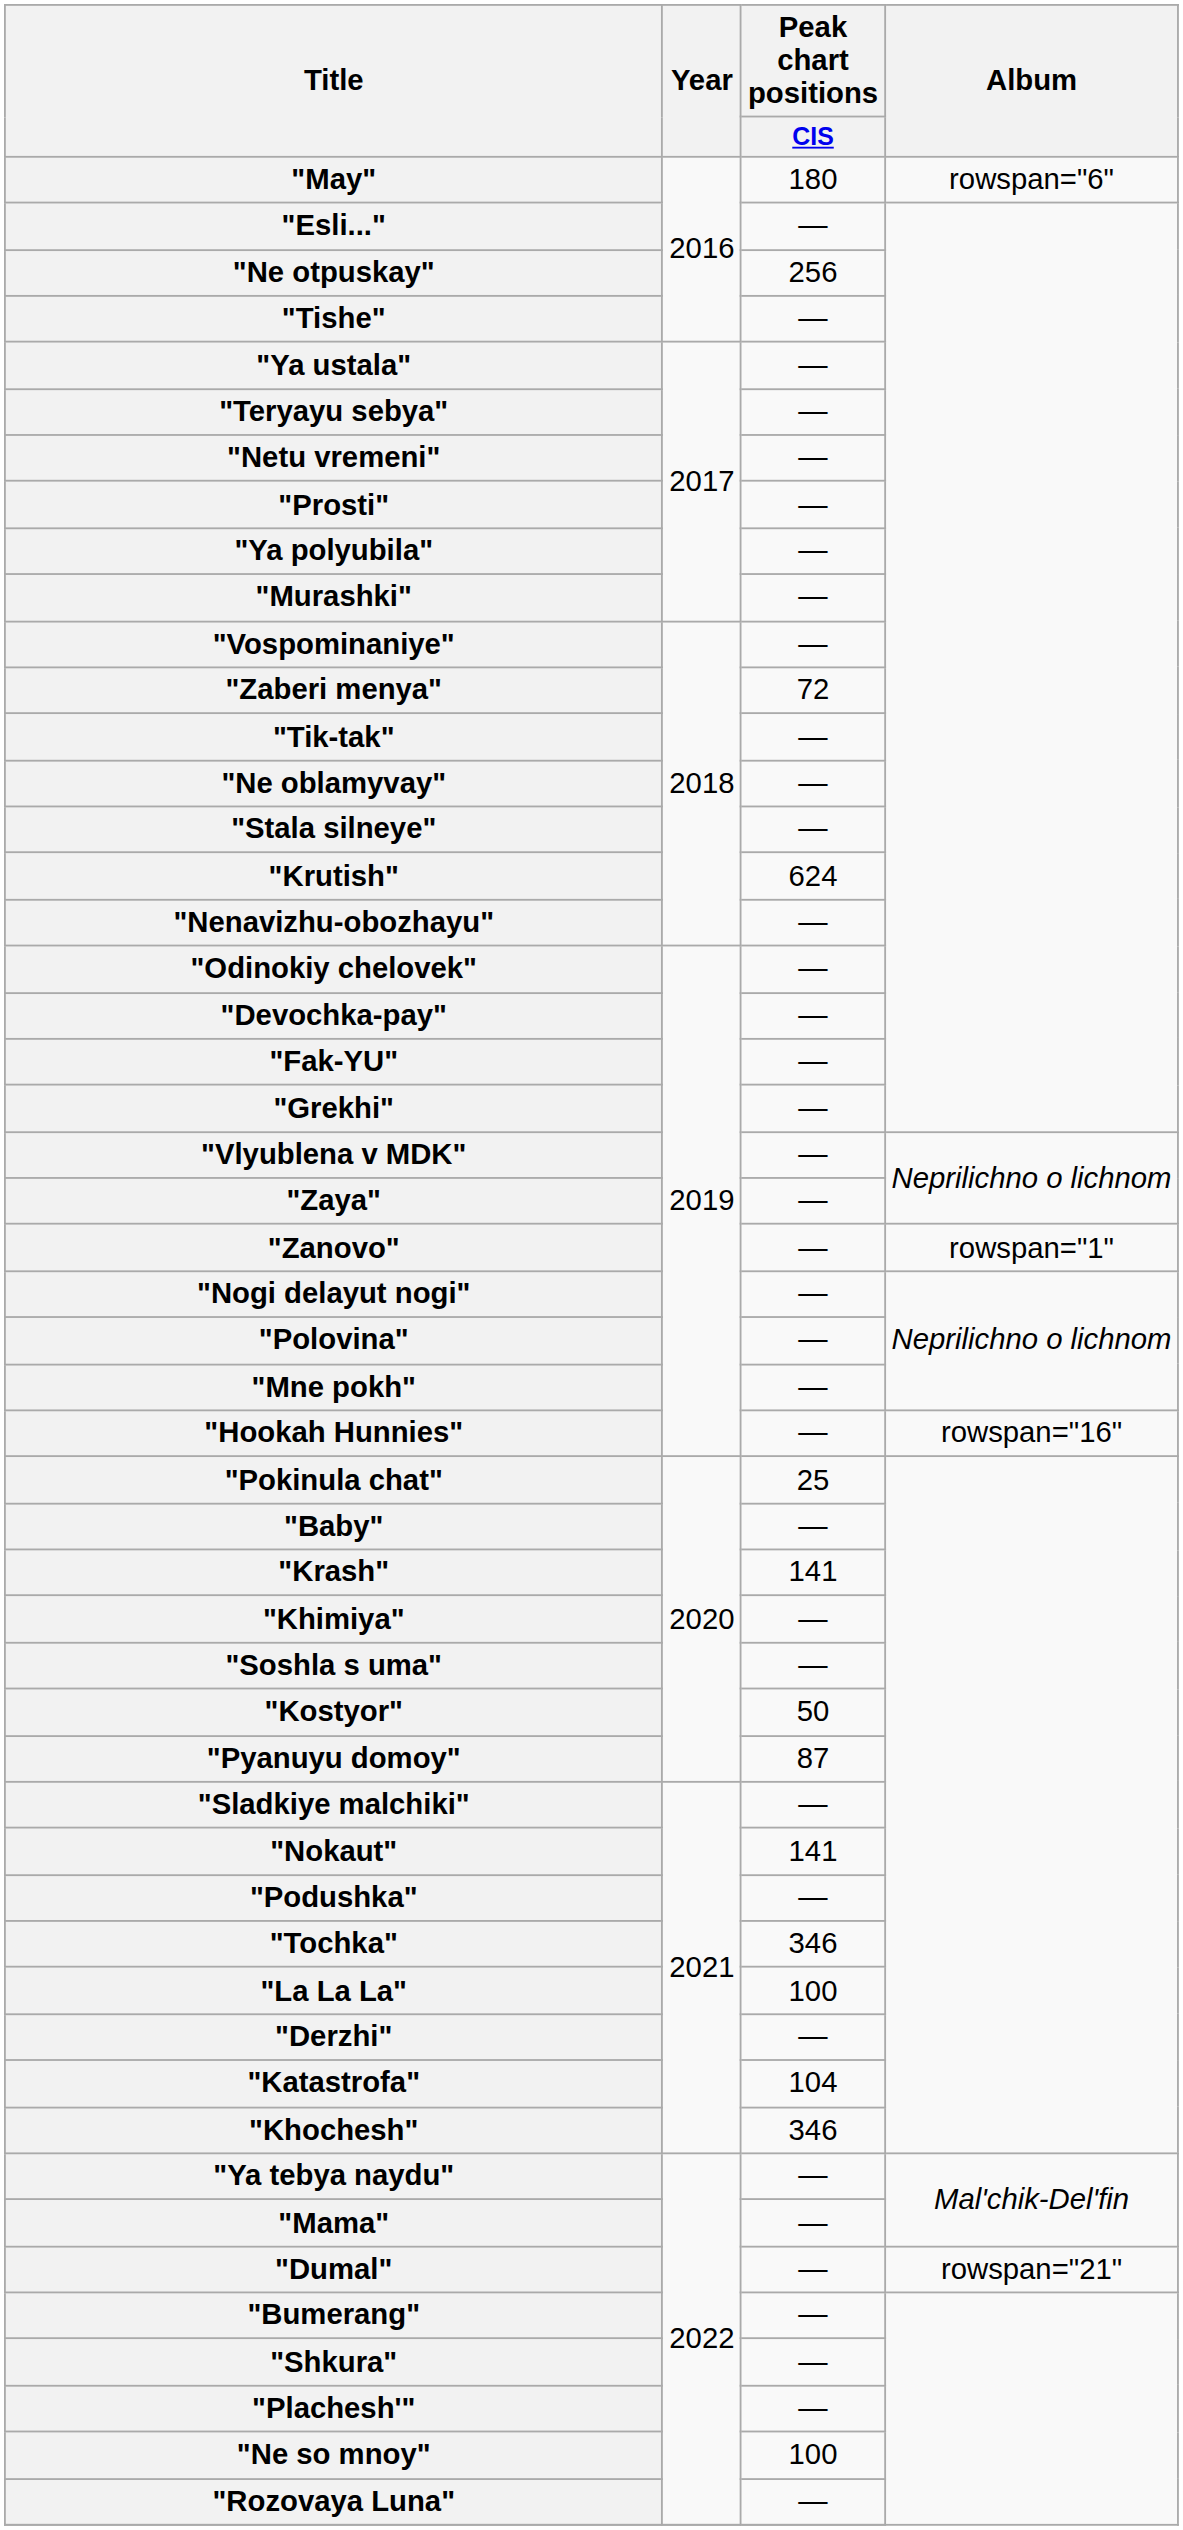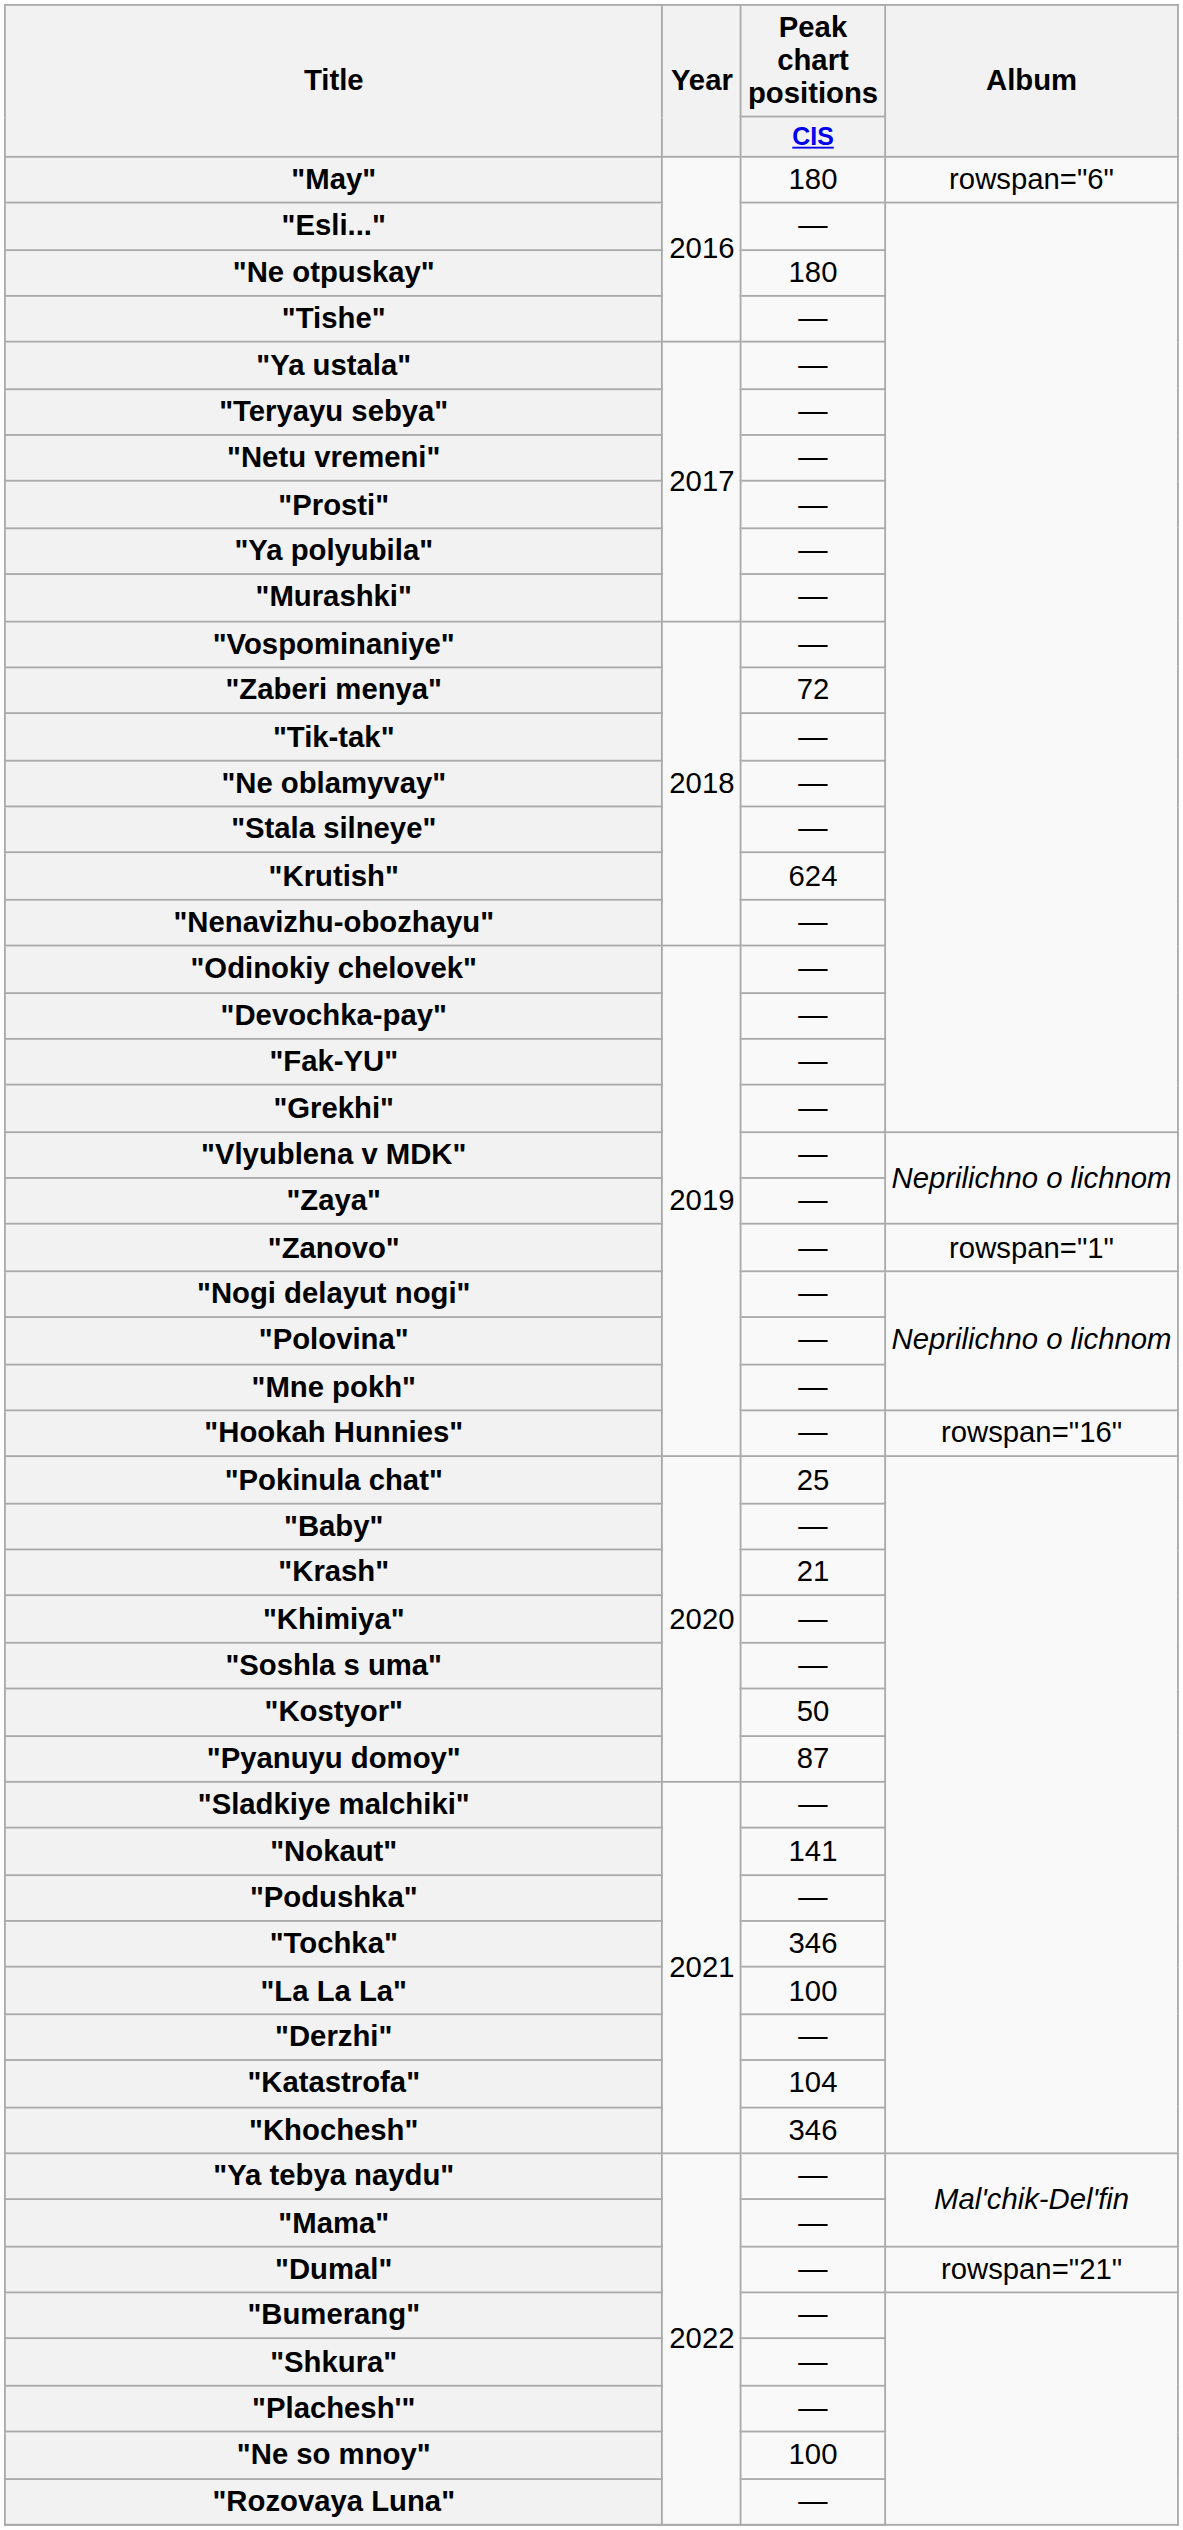"Ne otpuskay" | Peak chart positions / CIS: 256 -> 180
"Krash" | Peak chart positions / CIS: 141 -> 21
